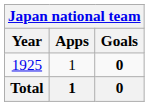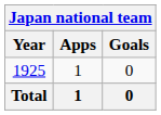1925 | Goals: bold -> normal
